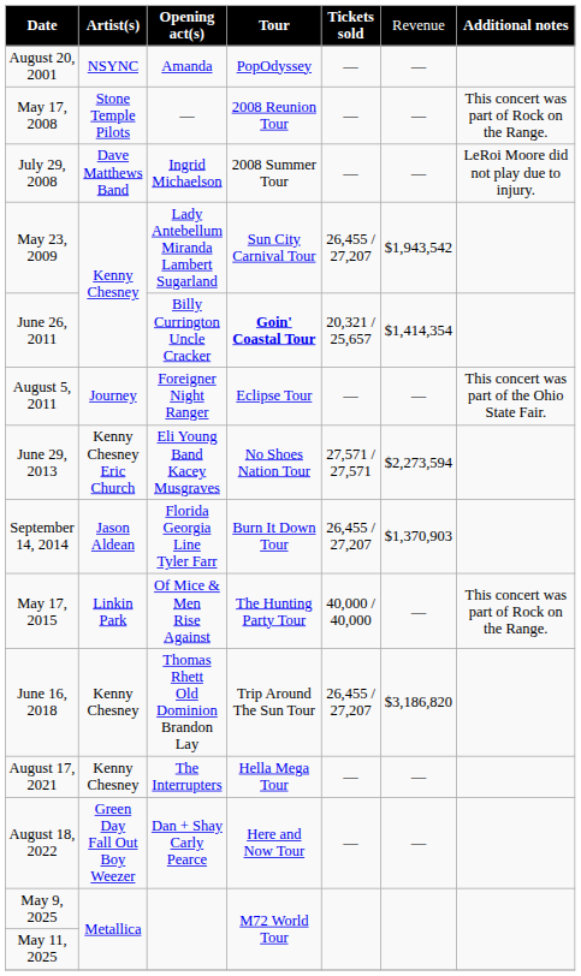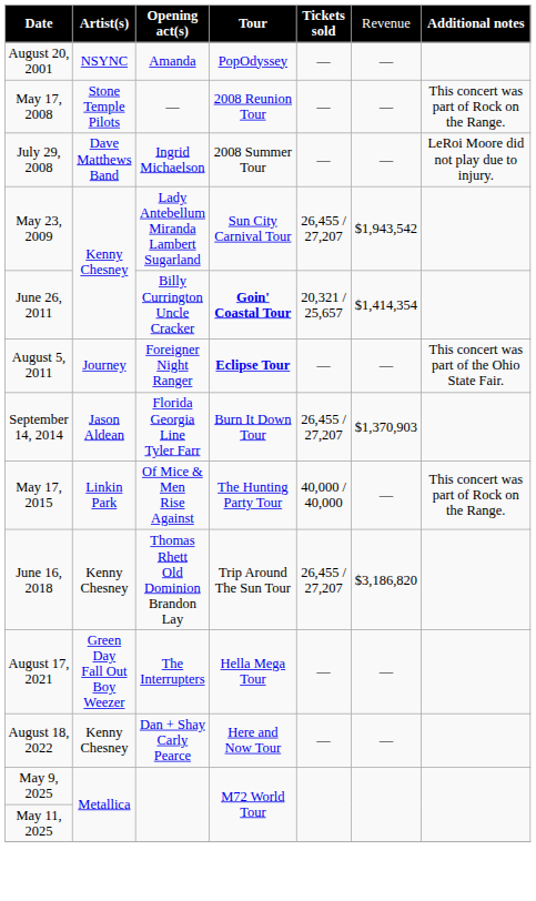August 5, 2011 | column 4: normal -> bold
- row: June 29, 2013 | Kenny Chesney Eric Church | Eli Young Band Kacey Musgraves | No Shoes Nation Tour | 27,571 / 27,571 | $2,273,594
August 17, 2021 | column 2: Kenny Chesney -> Green Day Fall Out Boy Weezer
August 18, 2022 | column 2: Green Day Fall Out Boy Weezer -> Kenny Chesney
